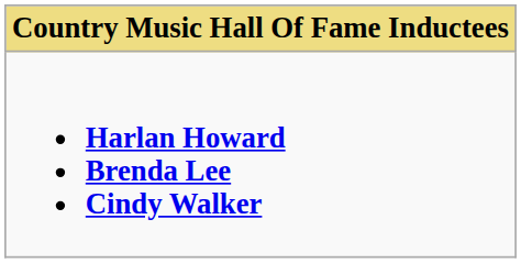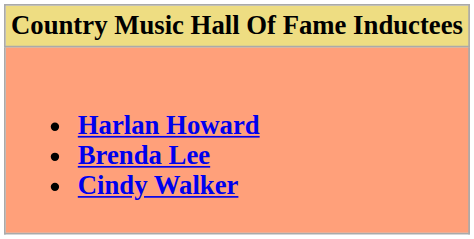row 2 | column 1: no background -> lightsalmon background
